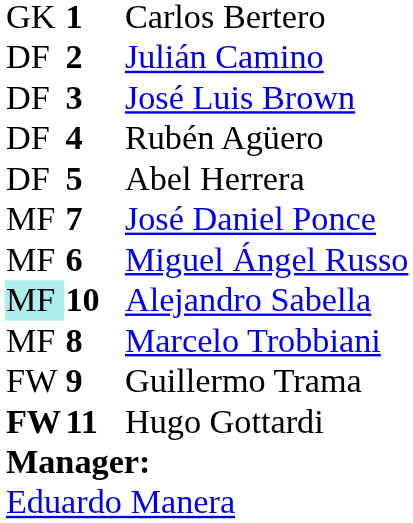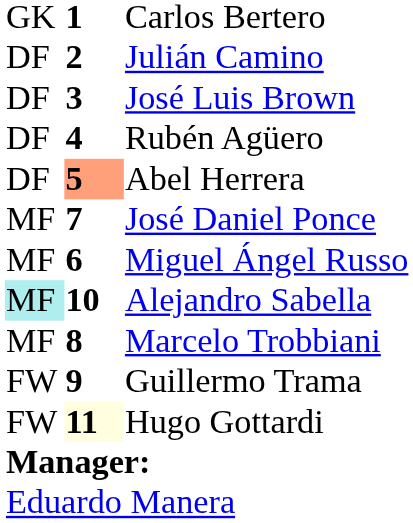Abel Herrera | column 2: no background -> lightsalmon background
Hugo Gottardi | column 1: bold -> normal
Hugo Gottardi | column 2: no background -> lightyellow background
